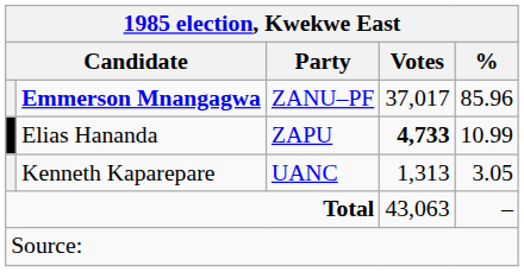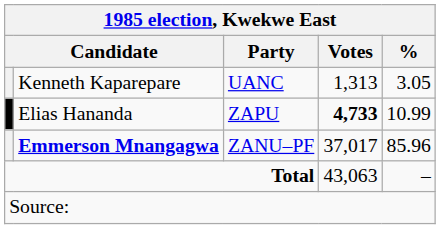rows swapped: Emmerson Mnangagwa <-> Kenneth Kaparepare
